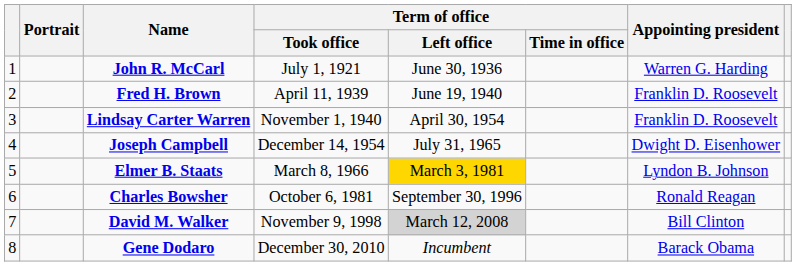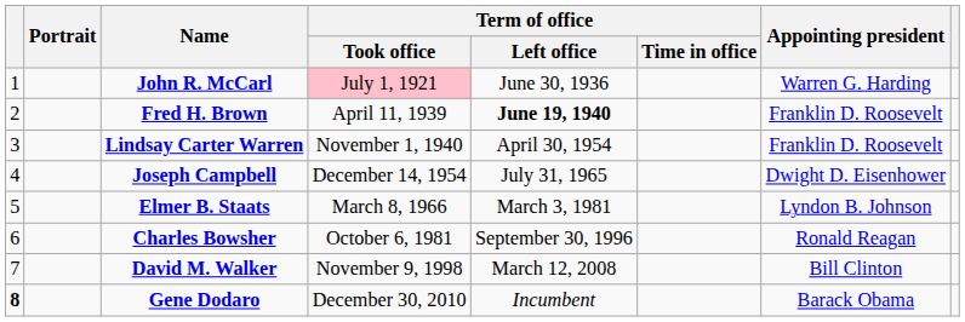John R. McCarl | Term of office / Took office: no background -> pink background
Fred H. Brown | Term of office / Left office: normal -> bold
Elmer B. Staats | Term of office / Left office: gold background -> no background
David M. Walker | Term of office / Left office: lightgrey background -> no background
Gene Dodaro | column 1: normal -> bold
